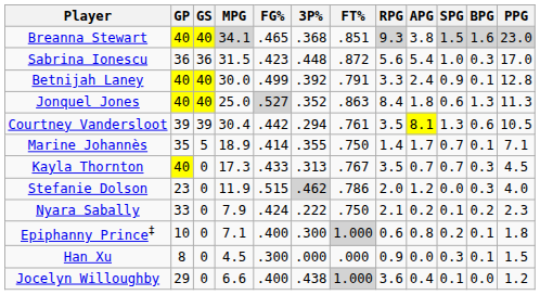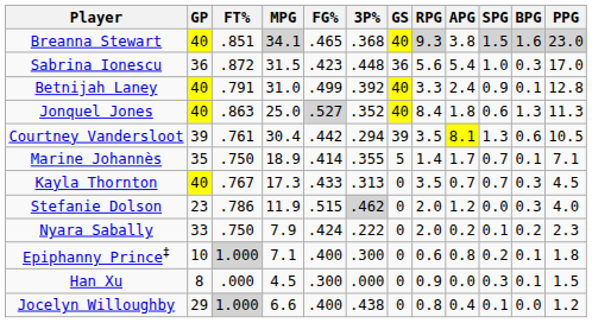columns swapped: GS <-> FT%
Betnijah Laney | MPG: 30.0 -> 31.0
Nyara Sabally | RPG: 2.1 -> 2.0
Jocelyn Willoughby | RPG: 3.6 -> 0.8
